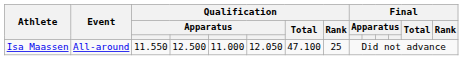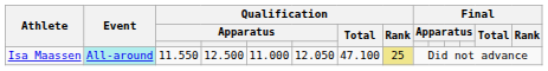row 4 | Event: no background -> paleturquoise background
row 4 | Qualification / Rank: no background -> khaki background
